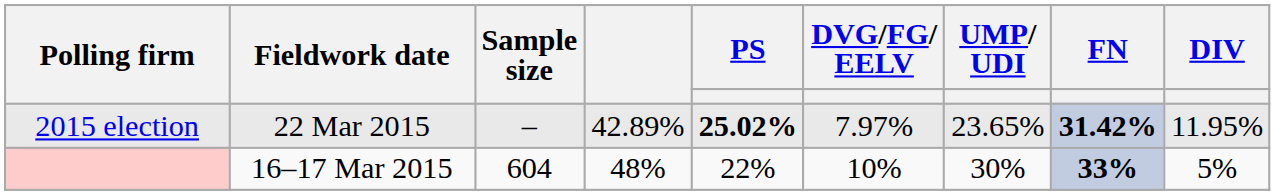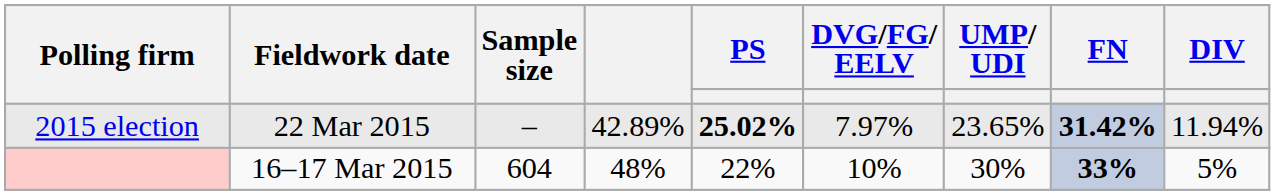2015 election | DIV: 11.95% -> 11.94%
